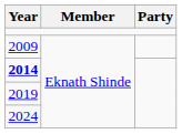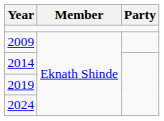2014 | Year: bold -> normal
